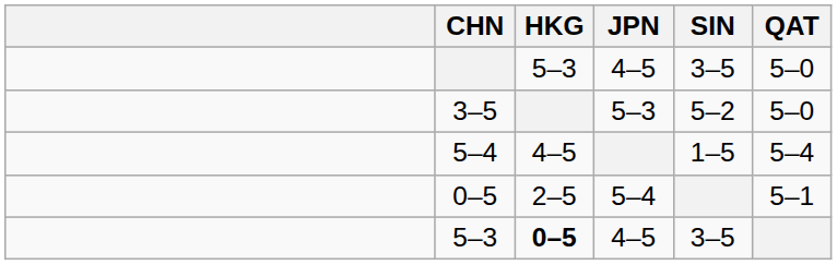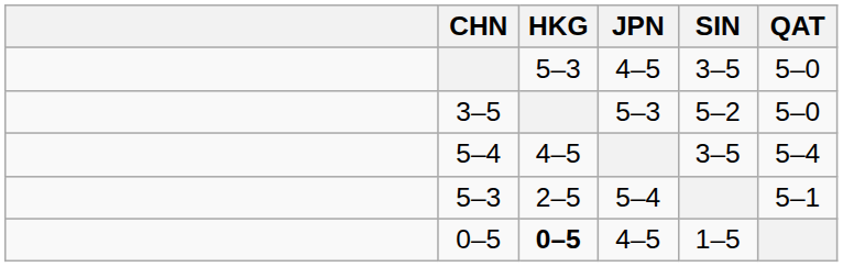row 4 | SIN: 1–5 -> 3–5
row 5 | CHN: 0–5 -> 5–3
row 6 | CHN: 5–3 -> 0–5
row 6 | SIN: 3–5 -> 1–5
